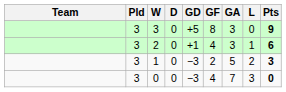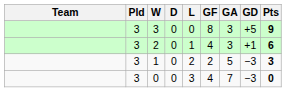columns swapped: L <-> GD
